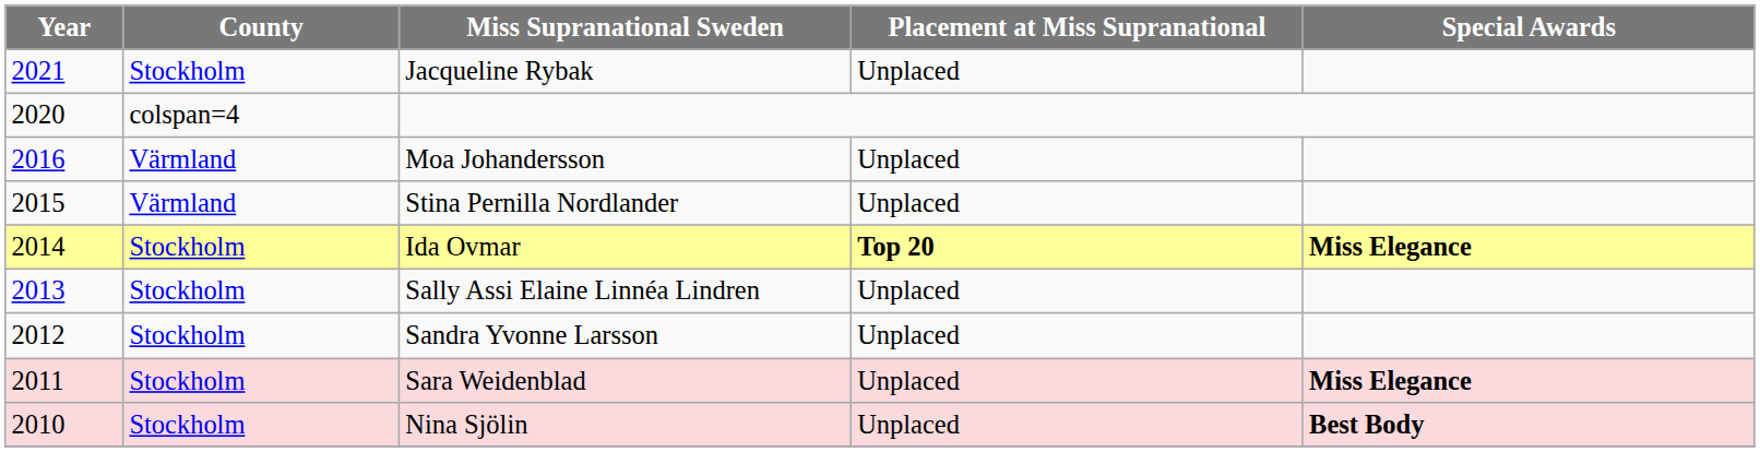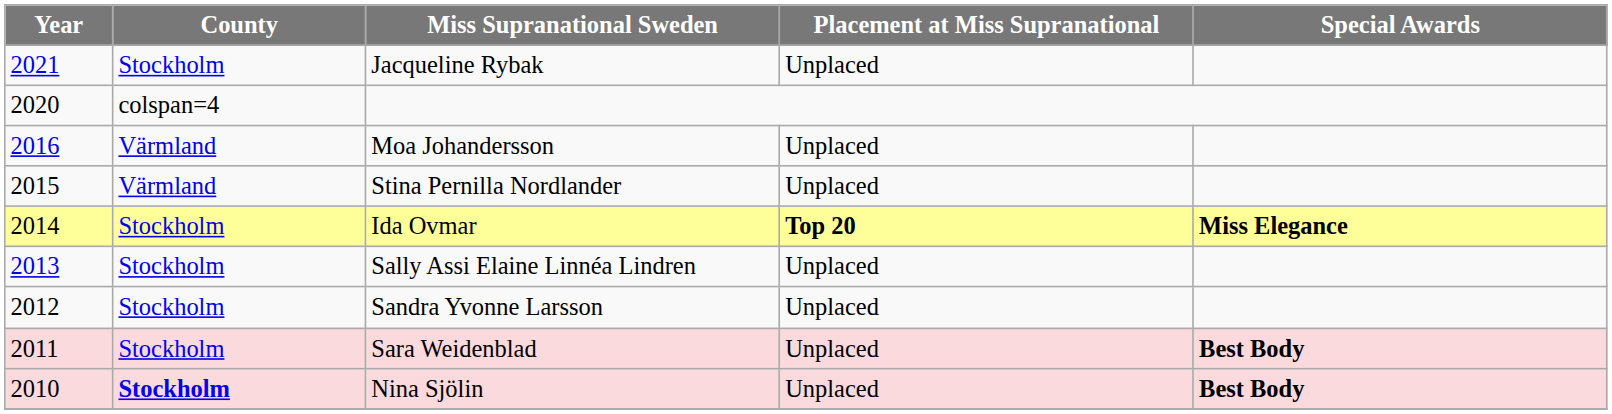Sara Weidenblad | Special Awards: Miss Elegance -> Best Body
Nina Sjölin | County: normal -> bold
